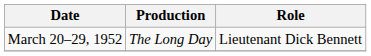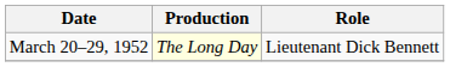March 20–29, 1952 | Production: no background -> lightyellow background
